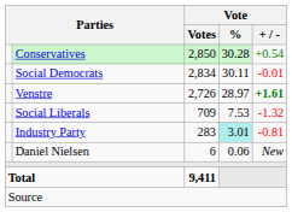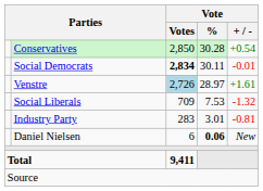Social Democrats | Vote / Votes: normal -> bold
Venstre | Vote / Votes: no background -> lightblue background
Venstre | Vote / + / -: bold -> normal
Industry Party | Vote / %: paleturquoise background -> no background
Daniel Nielsen | Vote / %: normal -> bold
